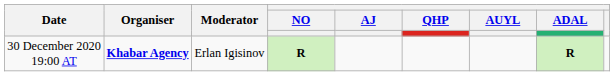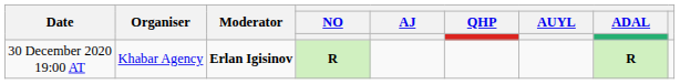30 December 2020 19:00 AT | Organiser: bold -> normal
30 December 2020 19:00 AT | Moderator: normal -> bold
